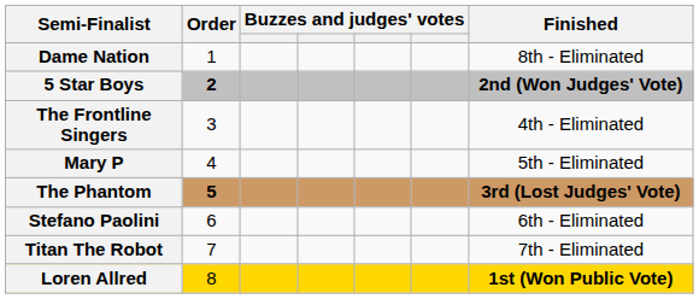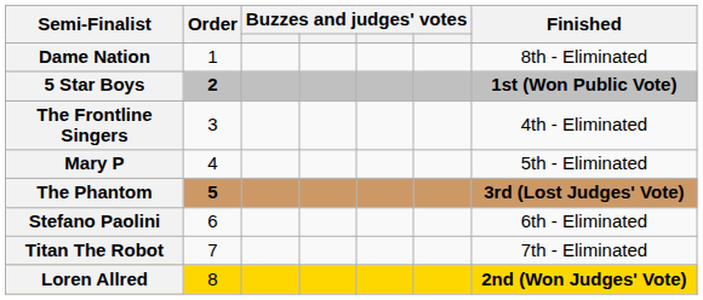5 Star Boys | Finished: 2nd (Won Judges' Vote) -> 1st (Won Public Vote)
Loren Allred | Finished: 1st (Won Public Vote) -> 2nd (Won Judges' Vote)
